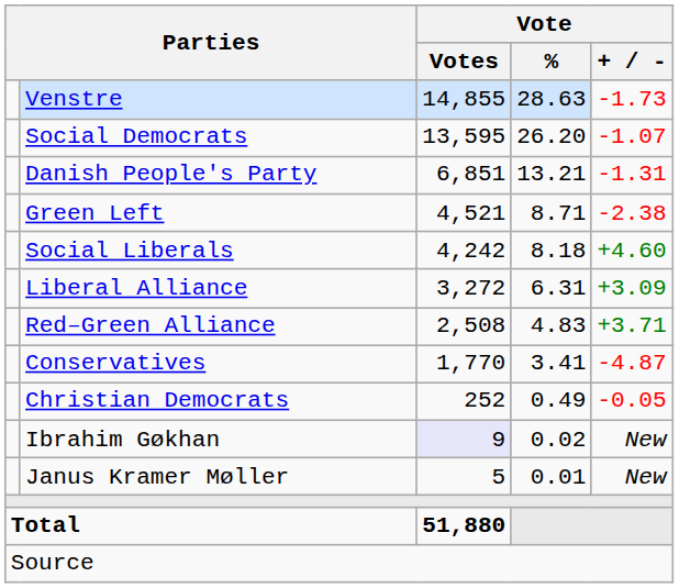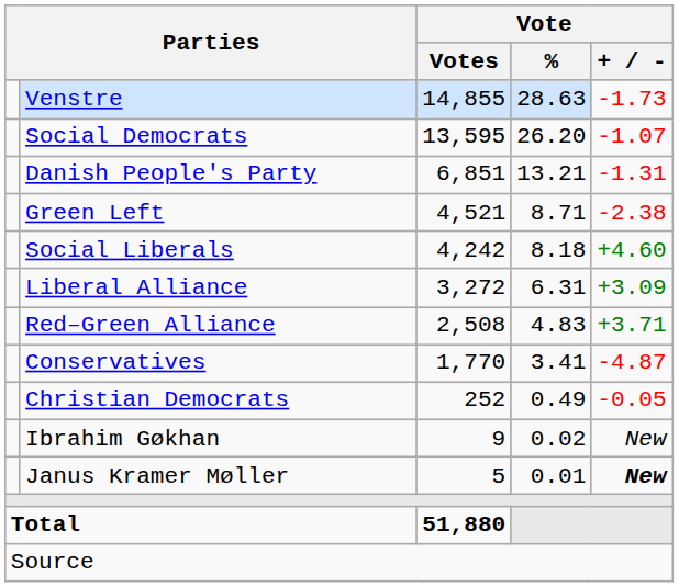Ibrahim Gøkhan | Vote / Votes: lavender background -> no background
Janus Kramer Møller | Vote / + / -: normal -> bold
